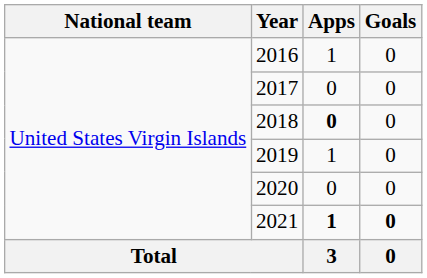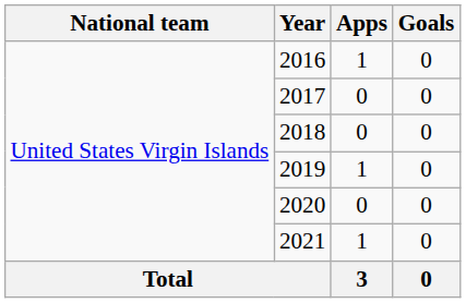2018 | Apps: bold -> normal
2021 | Apps: bold -> normal
2021 | Goals: bold -> normal
